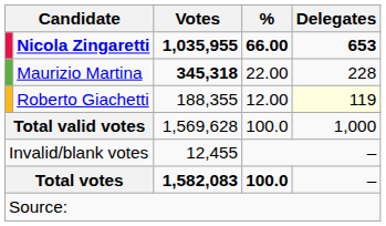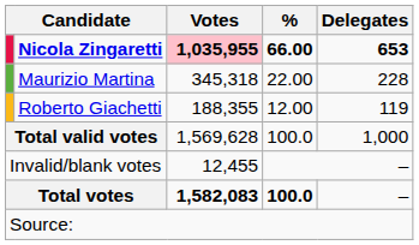Nicola Zingaretti | Votes: no background -> pink background
Maurizio Martina | Votes: bold -> normal
Roberto Giachetti | Delegates: lightyellow background -> no background
